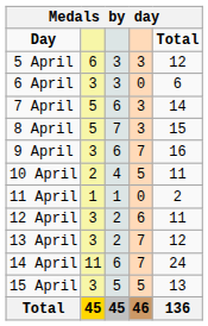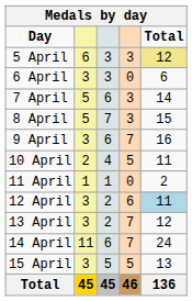5 April | Total: no background -> khaki background
12 April | Total: no background -> lightblue background
